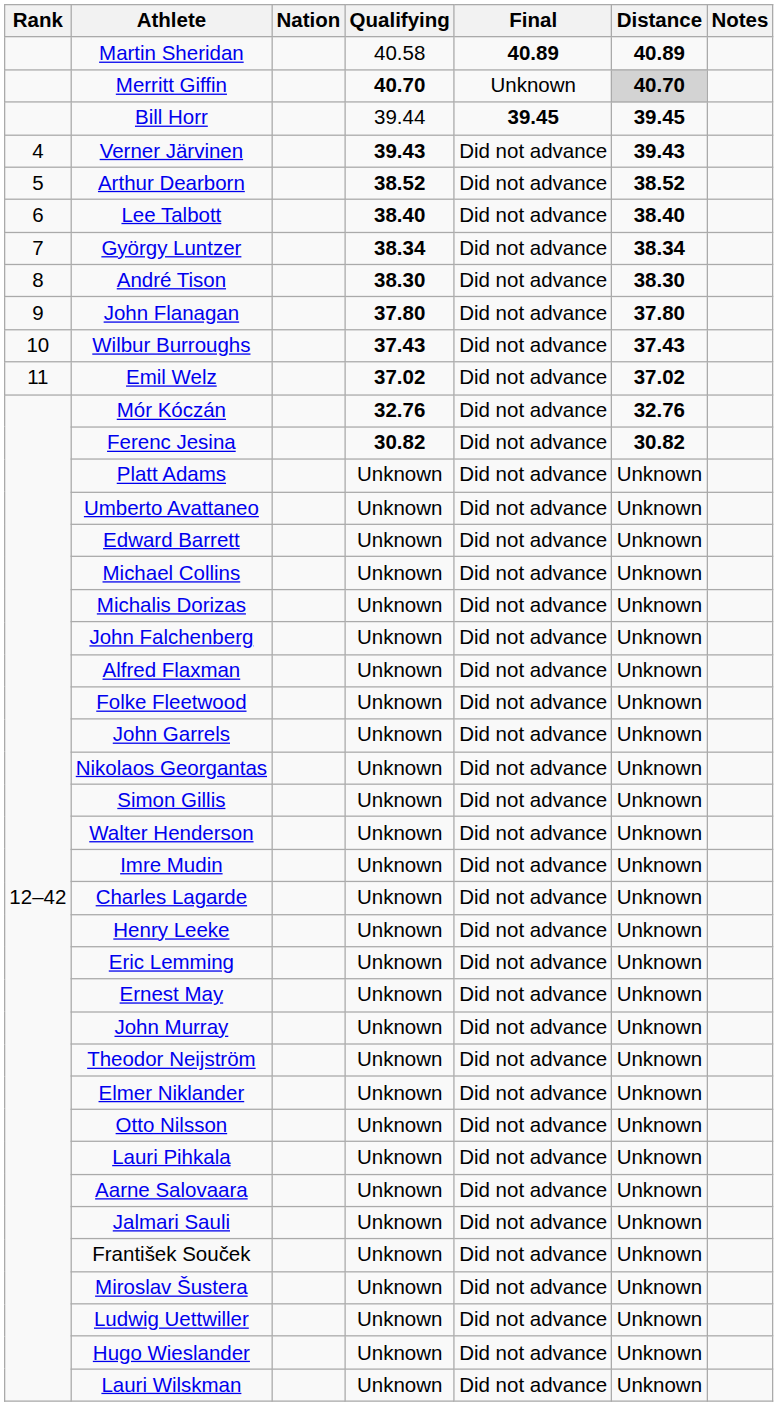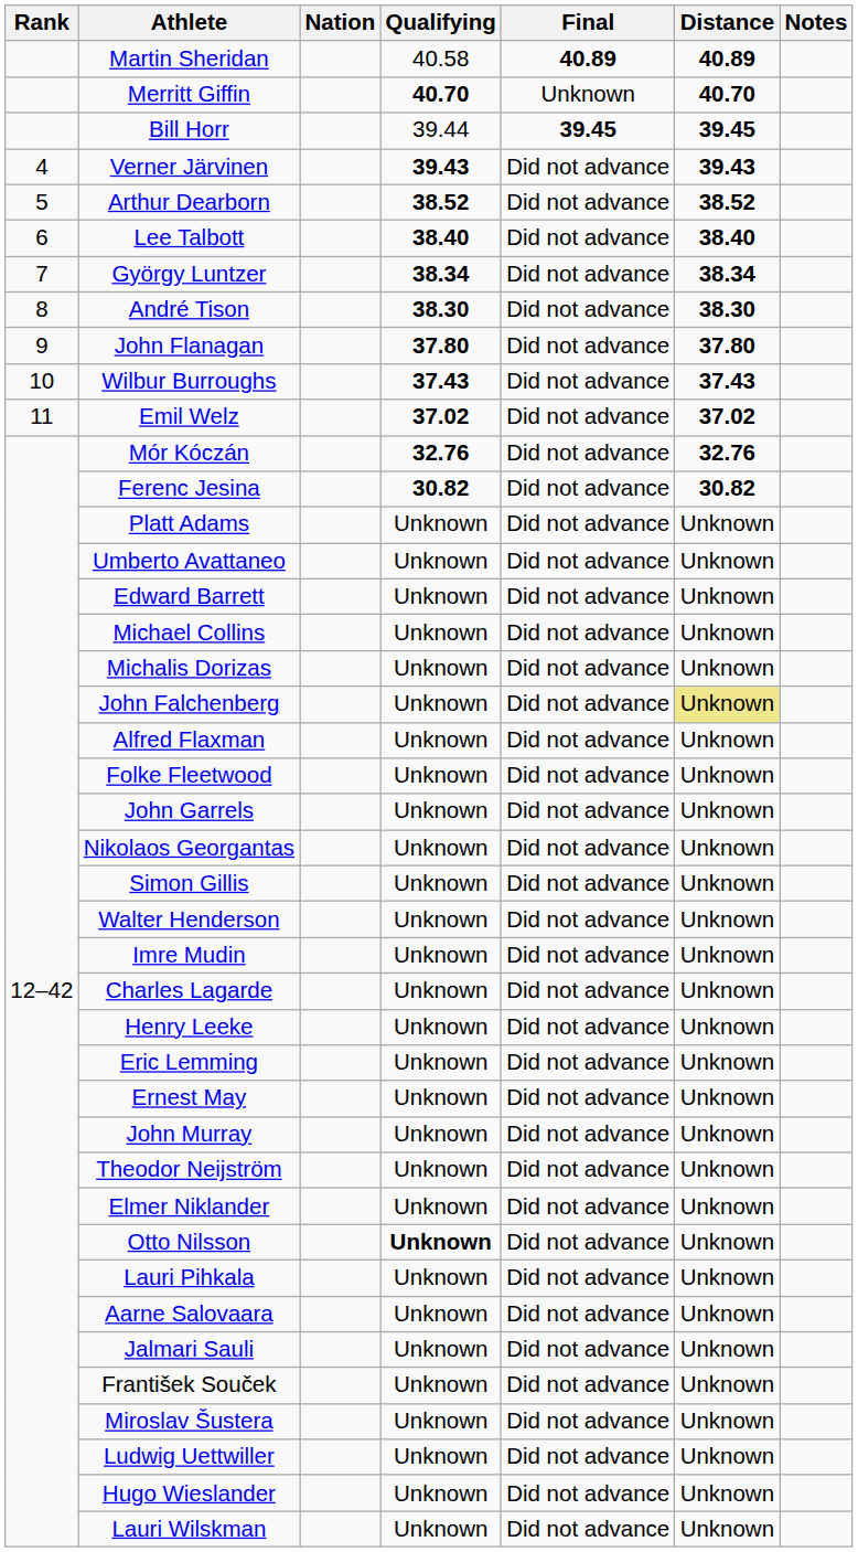Merritt Giffin | Distance: lightgrey background -> no background
John Falchenberg | Distance: no background -> khaki background
Otto Nilsson | Qualifying: normal -> bold
